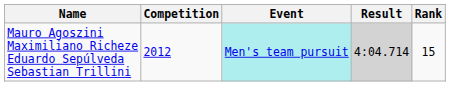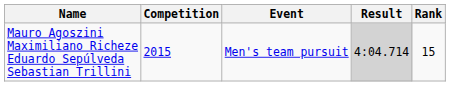row 2 | Competition: 2012 -> 2015
row 2 | Event: paleturquoise background -> no background
